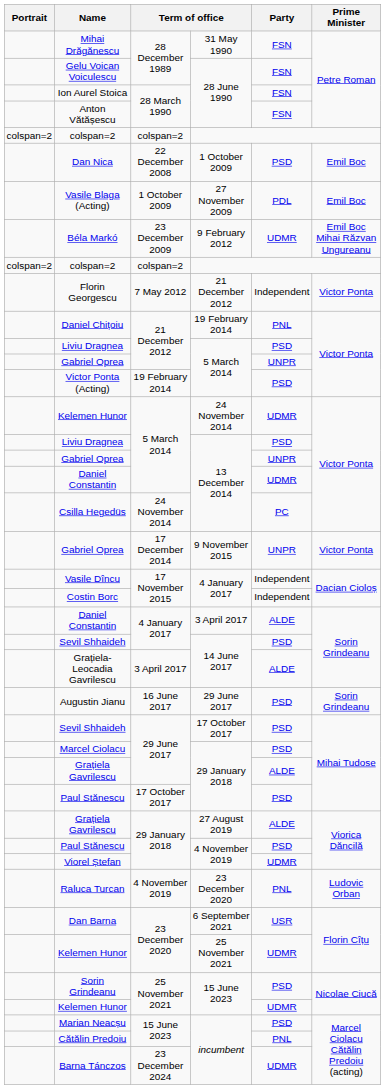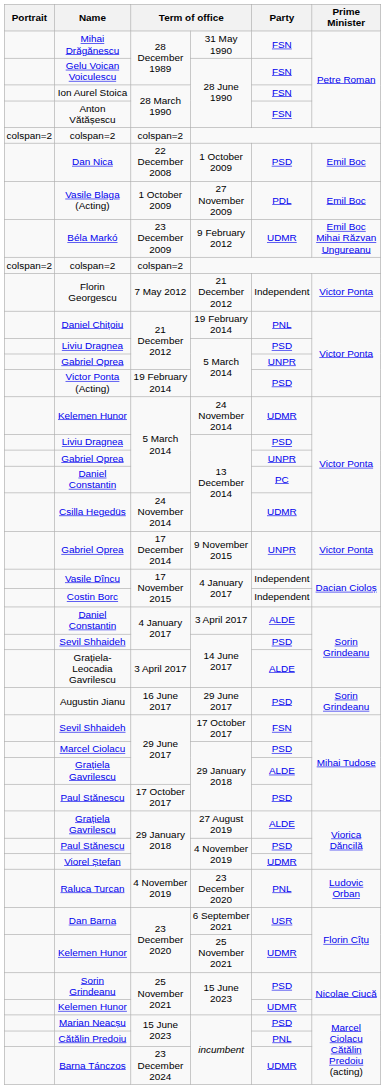Daniel Constantin / 13 December 2014 | Party: UDMR -> PC
Csilla Hegedüs | Party: PC -> UDMR
Sevil Shhaideh / 17 October 2017 | Party: PSD -> FSN
